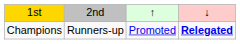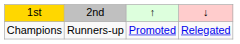Champions | column 4: bold -> normal
